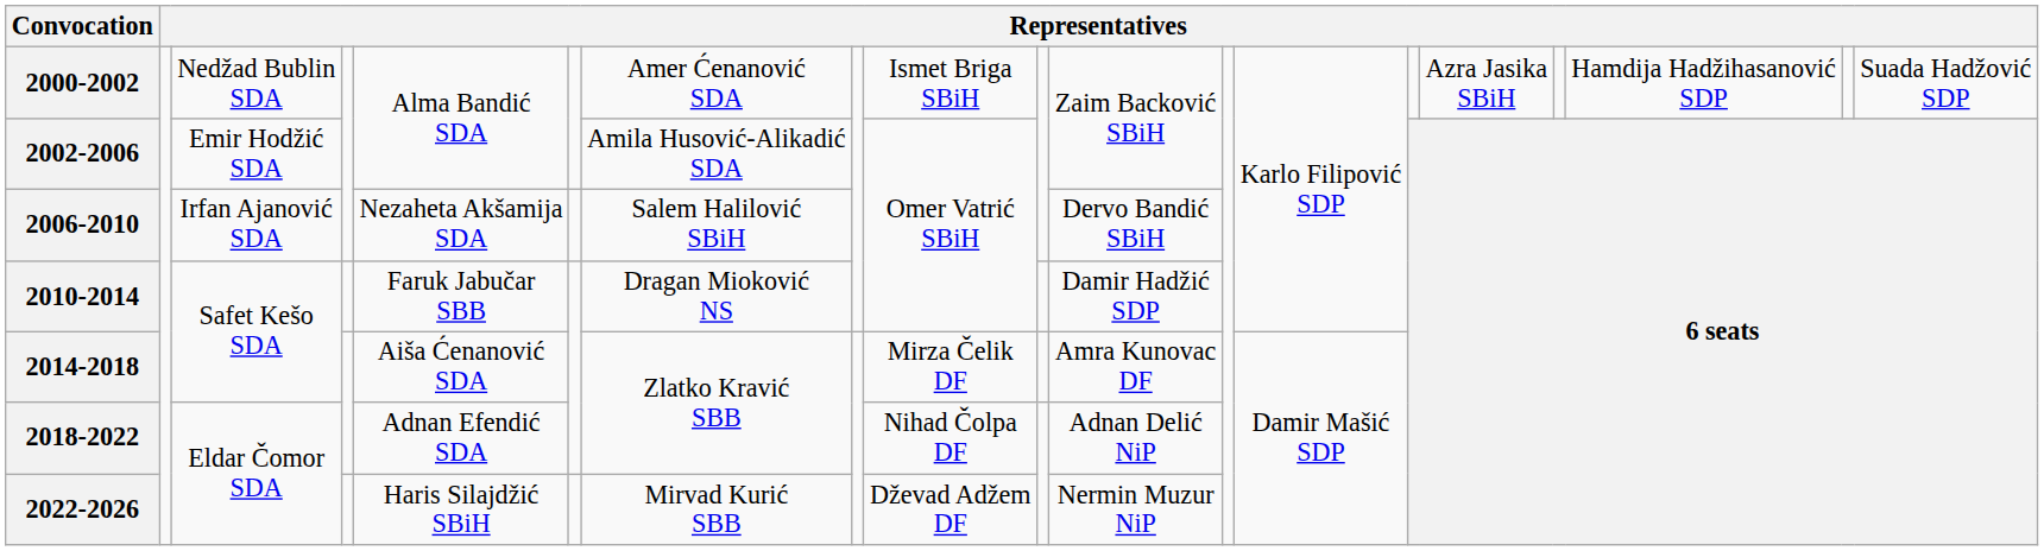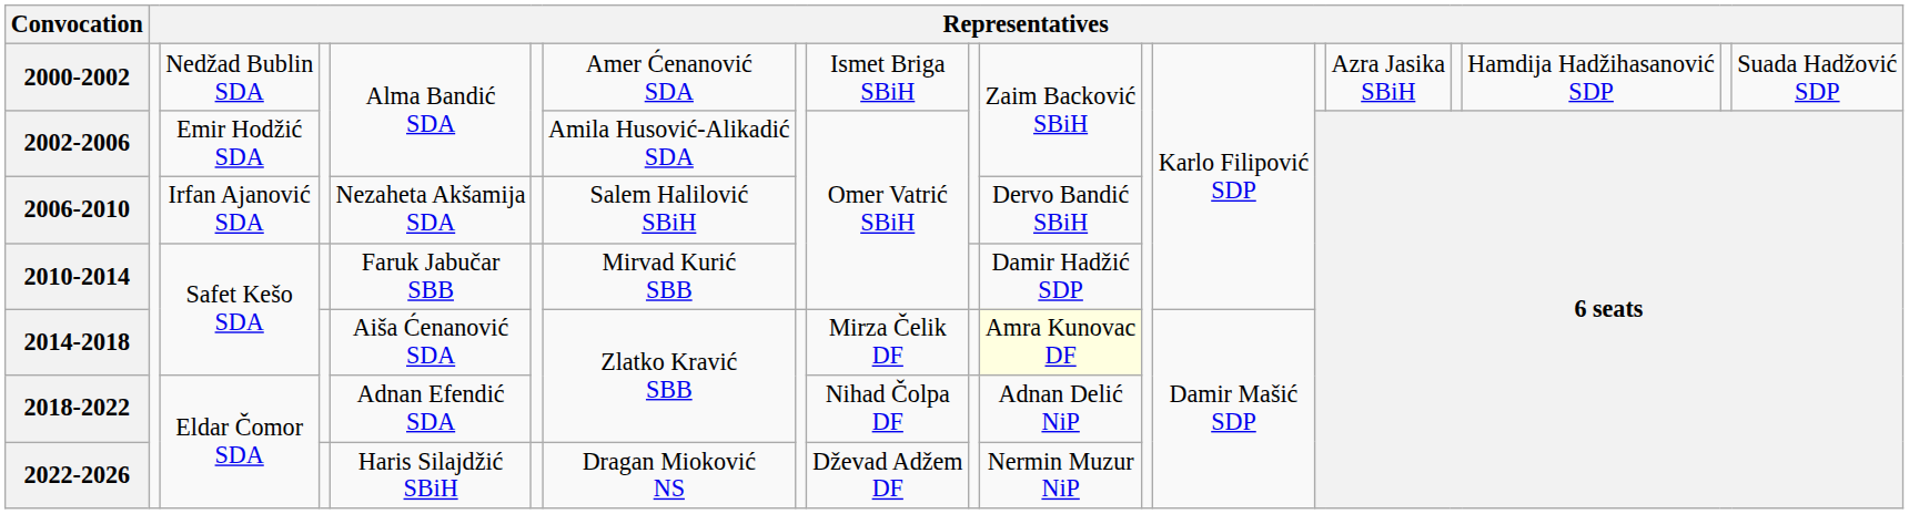2010-2014 | column 7: Dragan Mioković NS -> Mirvad Kurić SBB
2014-2018 | column 11: no background -> lightyellow background
2022-2026 | column 7: Mirvad Kurić SBB -> Dragan Mioković NS
